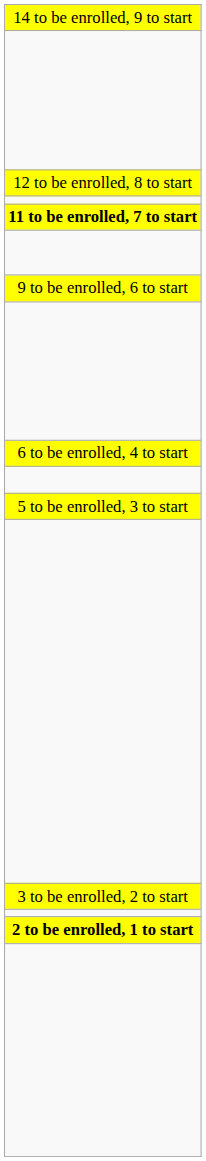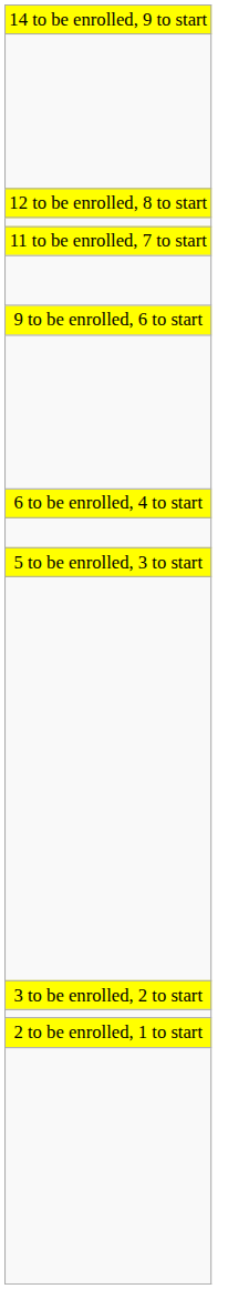row 5 | column 1: bold -> normal
row 15 | column 1: bold -> normal
